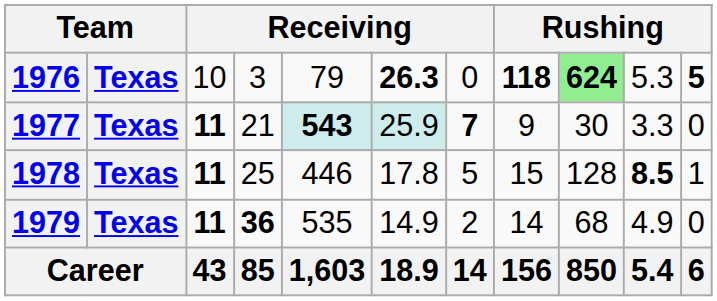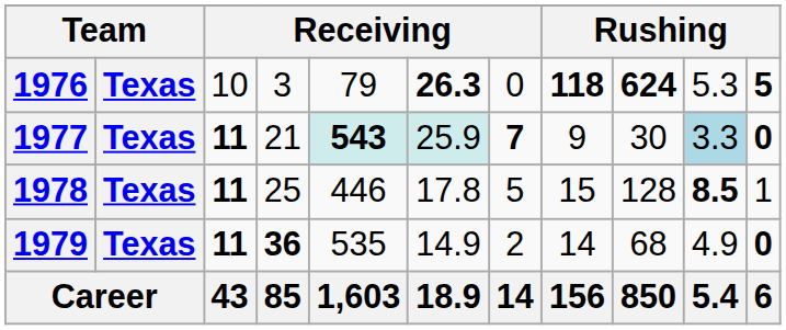1976 | column 9: lightgreen background -> no background
1977 | column 10: no background -> lightblue background
1977 | column 11: normal -> bold
1979 | column 11: normal -> bold
